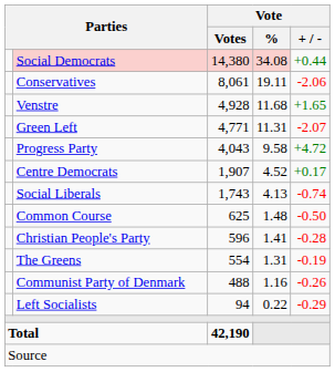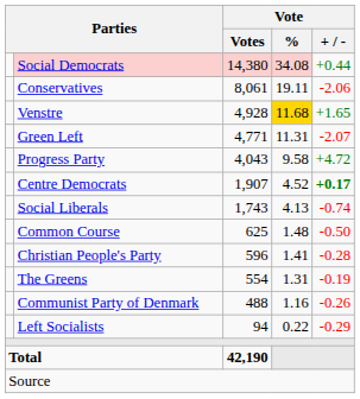Venstre | Vote / %: no background -> gold background
Centre Democrats | Vote / + / -: normal -> bold
